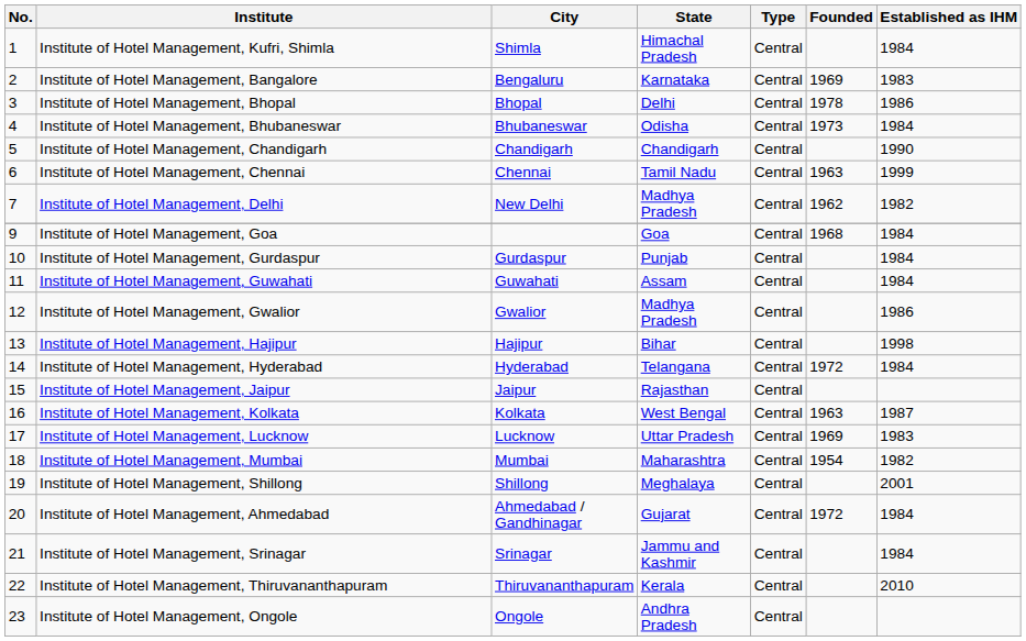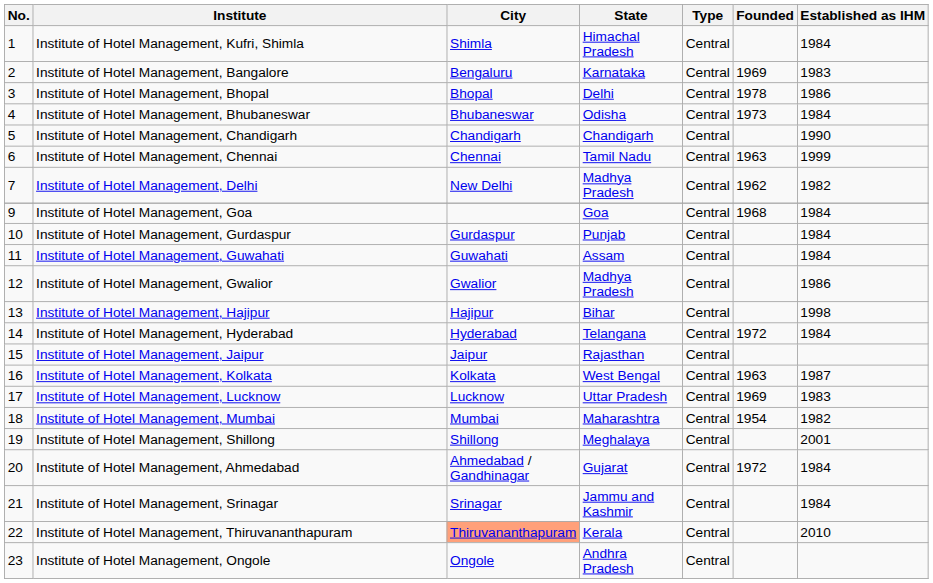Institute of Hotel Management, Thiruvananthapuram | City: no background -> lightsalmon background
